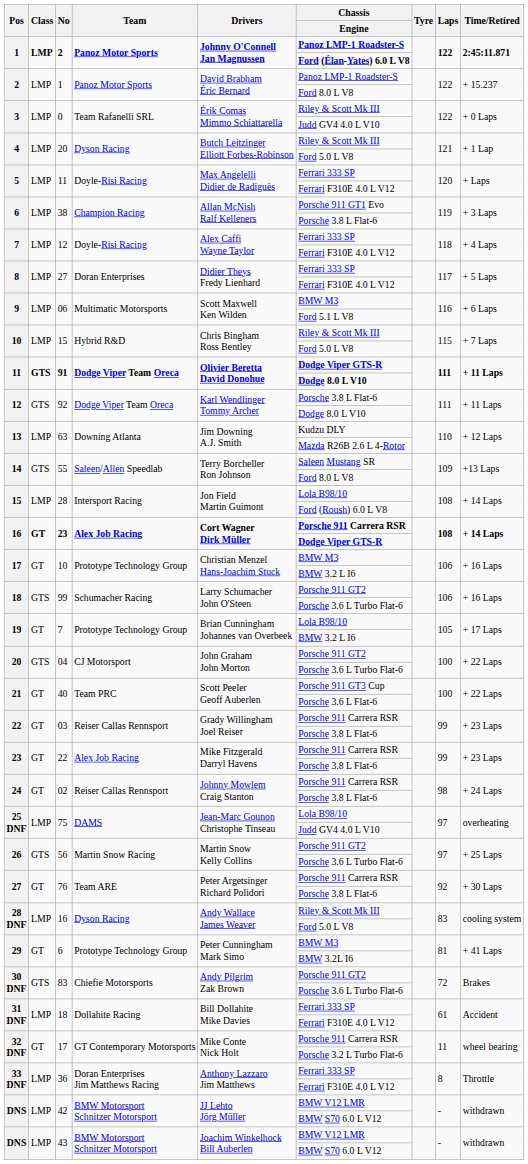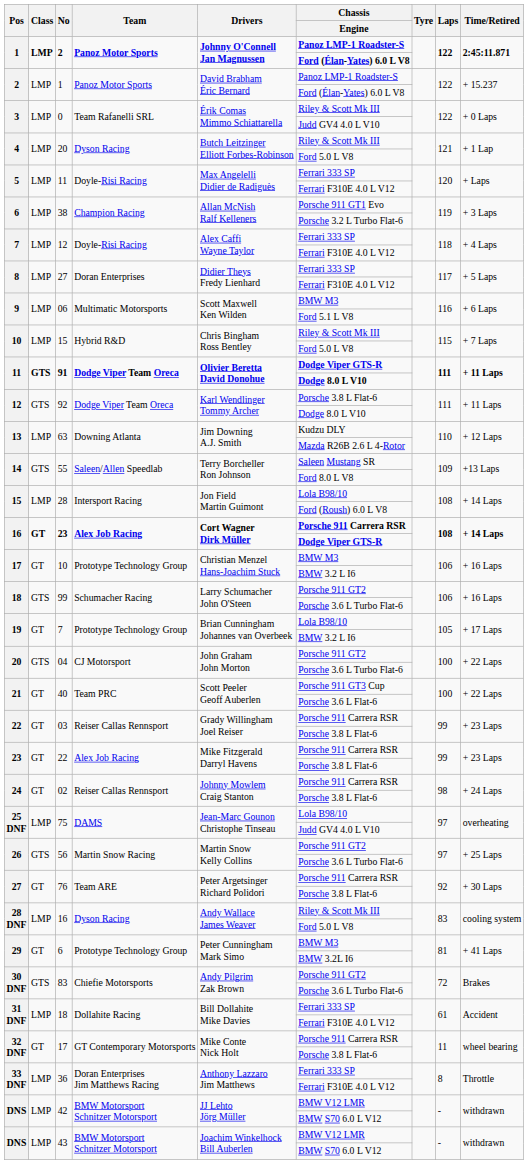row 6 | Chassis / Engine: Ford 8.0 L V8 -> Ford (Élan-Yates) 6.0 L V8
row 14 | Chassis / Engine: Porsche 3.8 L Flat-6 -> Porsche 3.2 L Turbo Flat-6
row 66 | Chassis / Engine: Porsche 3.2 L Turbo Flat-6 -> Porsche 3.8 L Flat-6
